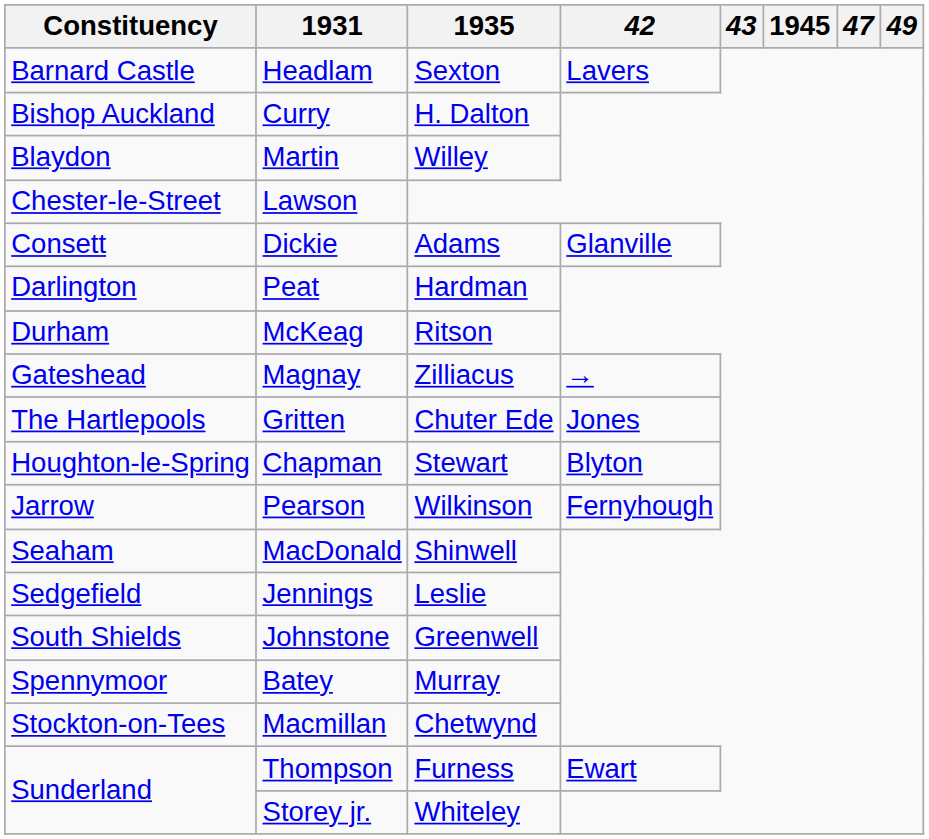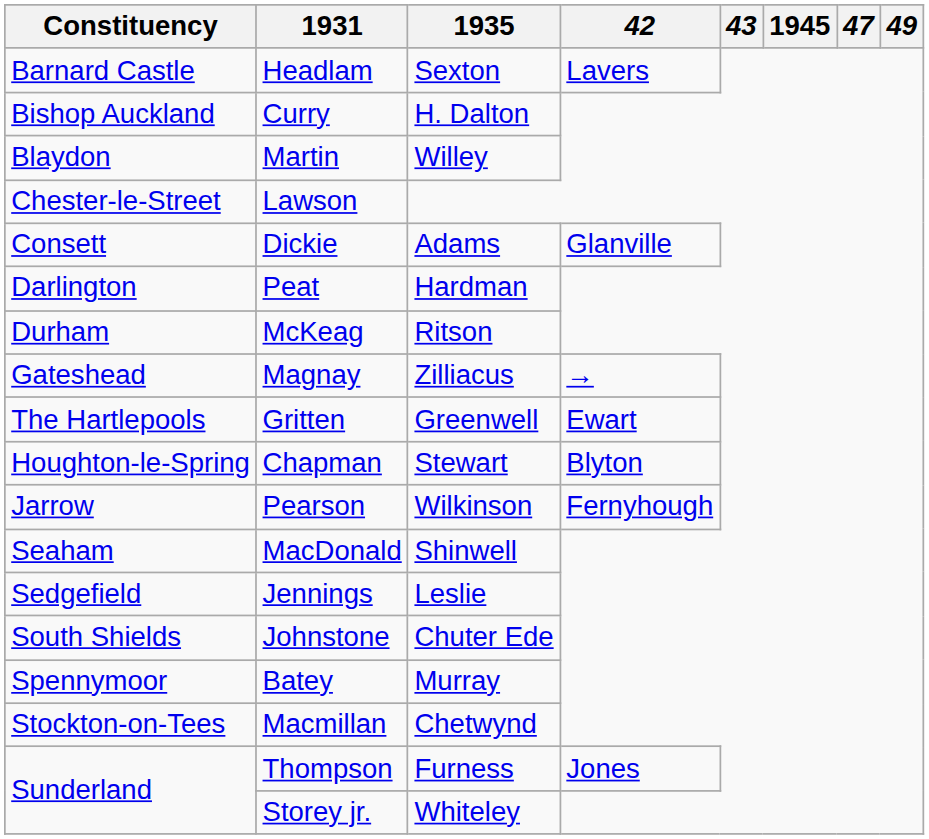Gritten | 1935: Chuter Ede -> Greenwell
Gritten | 42: Jones -> Ewart
Johnstone | 1935: Greenwell -> Chuter Ede
Thompson | 42: Ewart -> Jones
